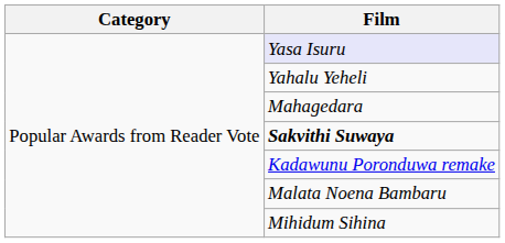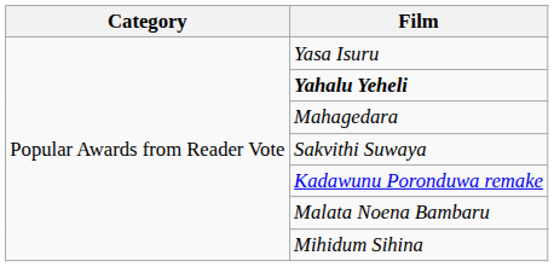Yasa Isuru | Film: lavender background -> no background
Yahalu Yeheli | Film: normal -> bold
Sakvithi Suwaya | Film: bold -> normal
